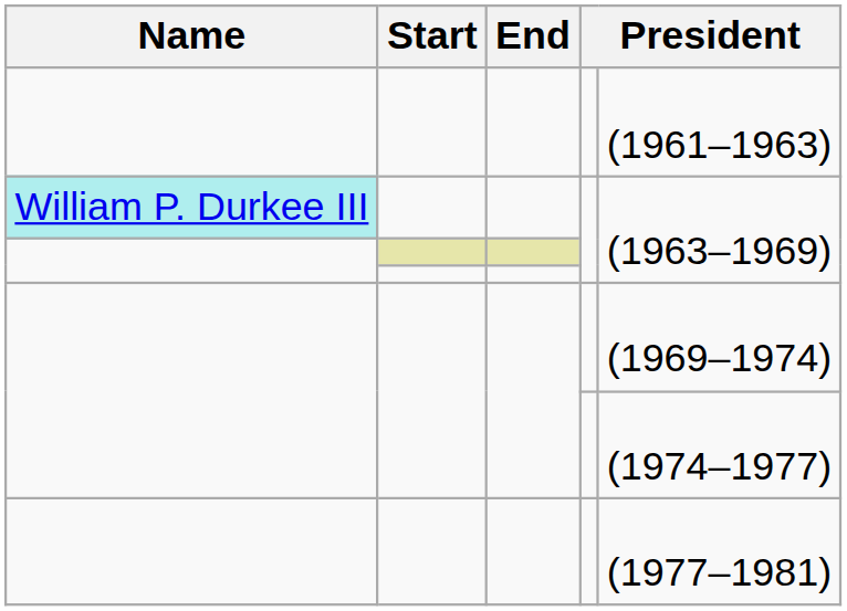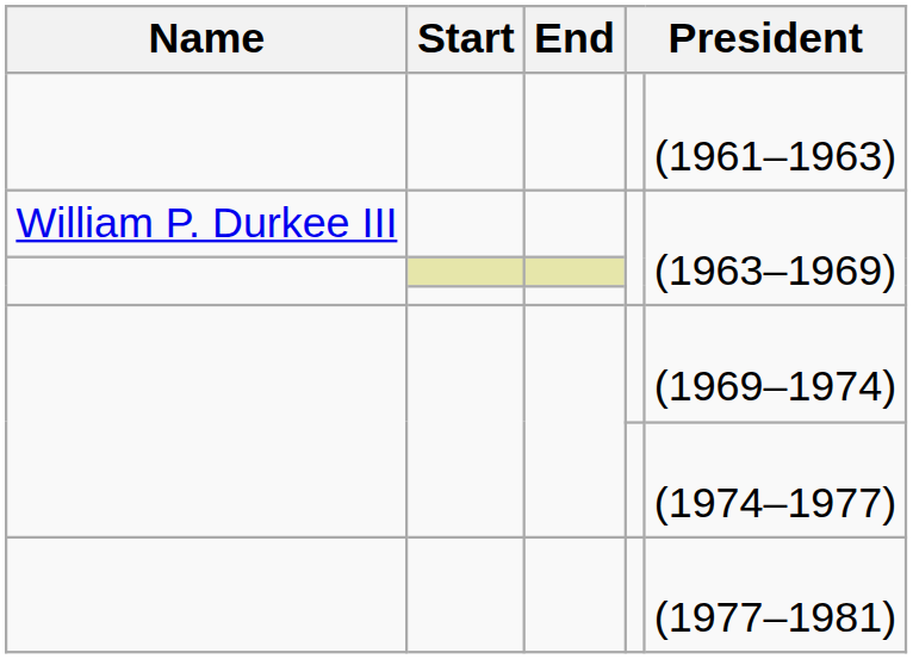William P. Durkee III | Name: paleturquoise background -> no background
